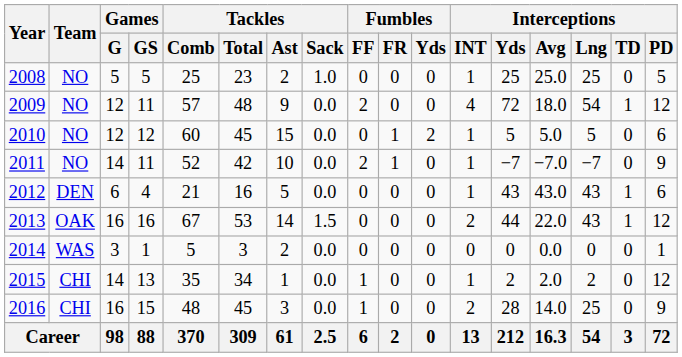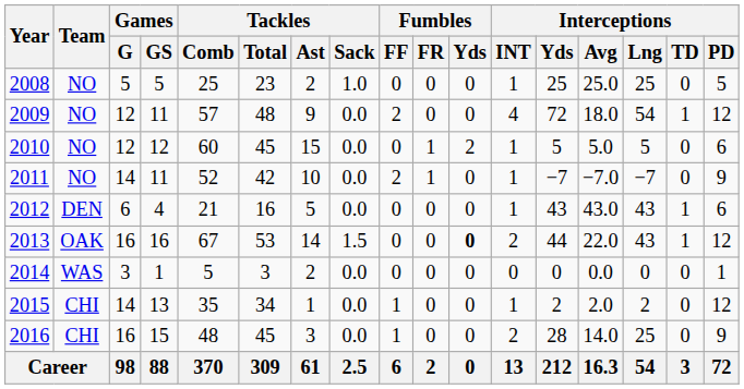2013 | Fumbles / Yds: normal -> bold
